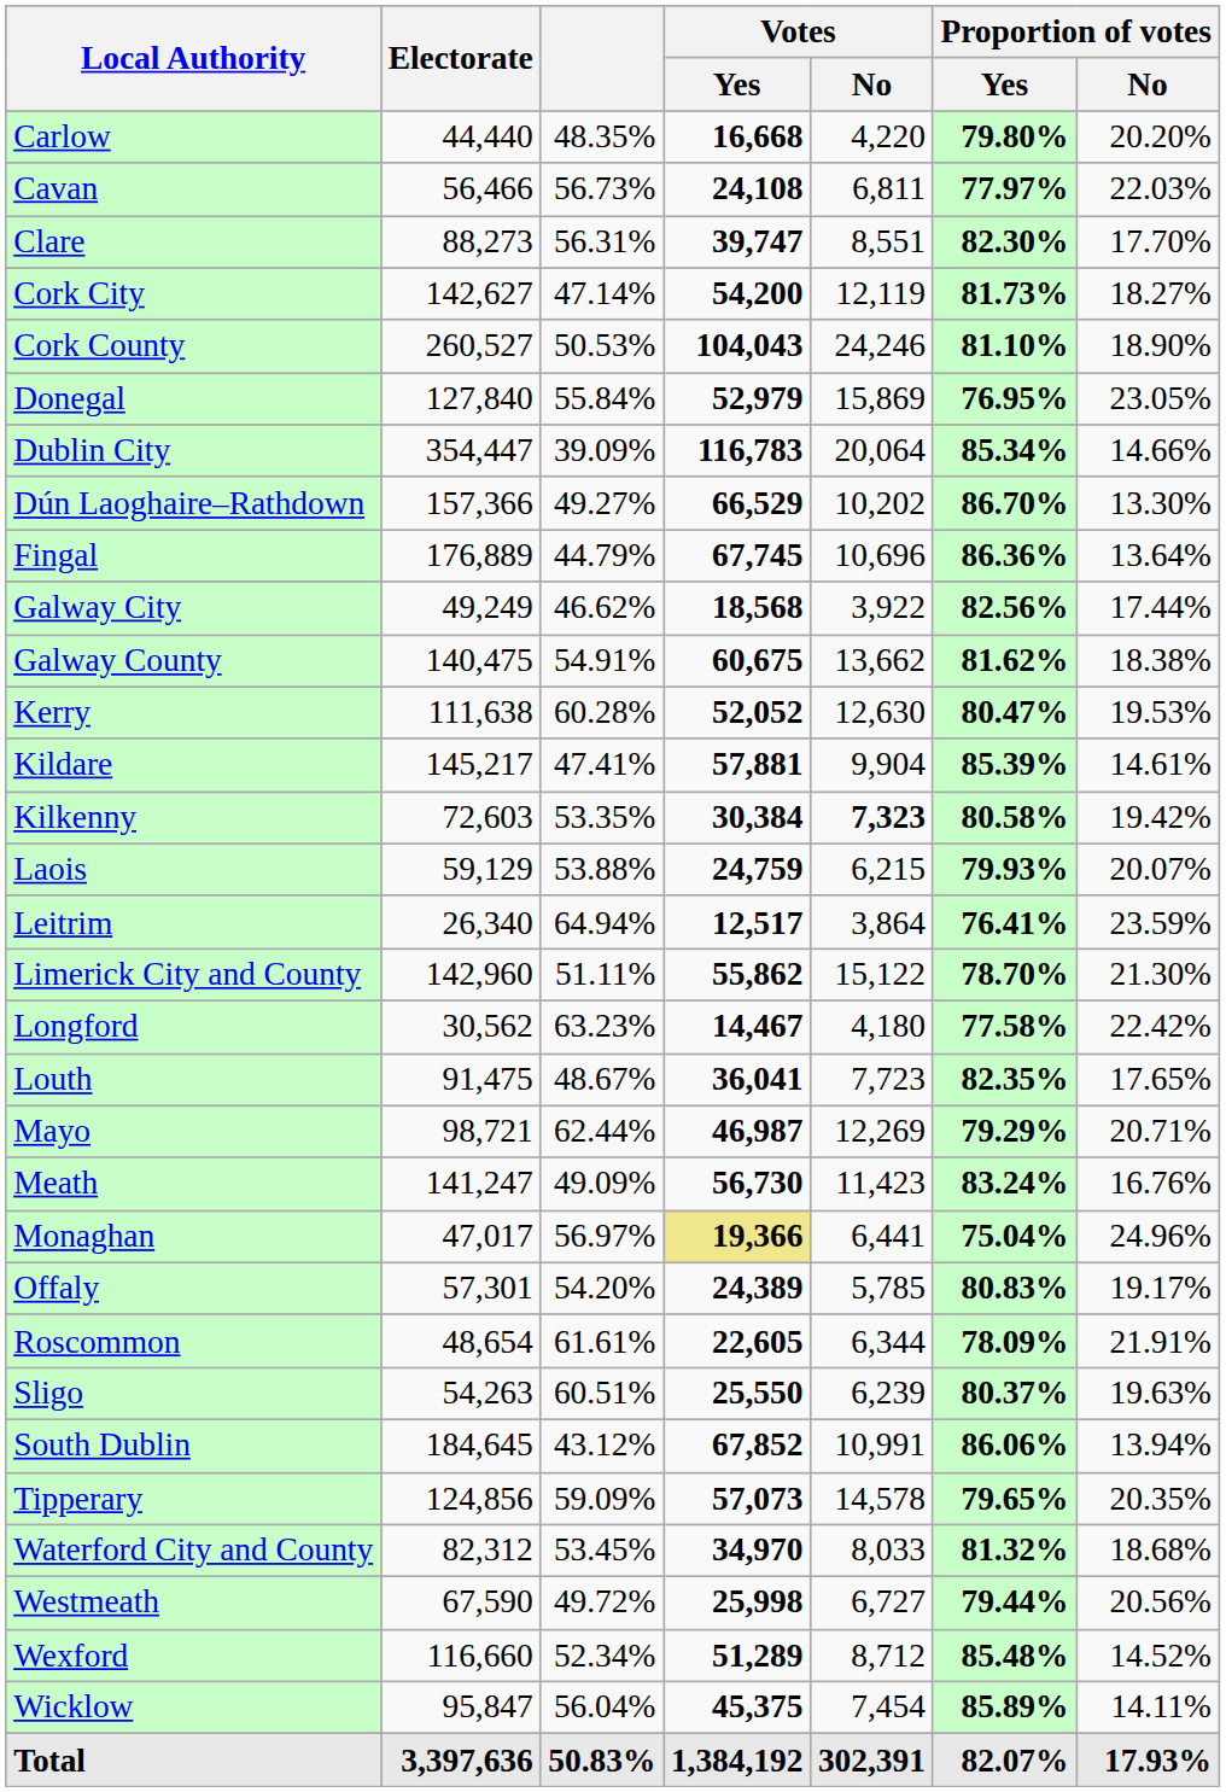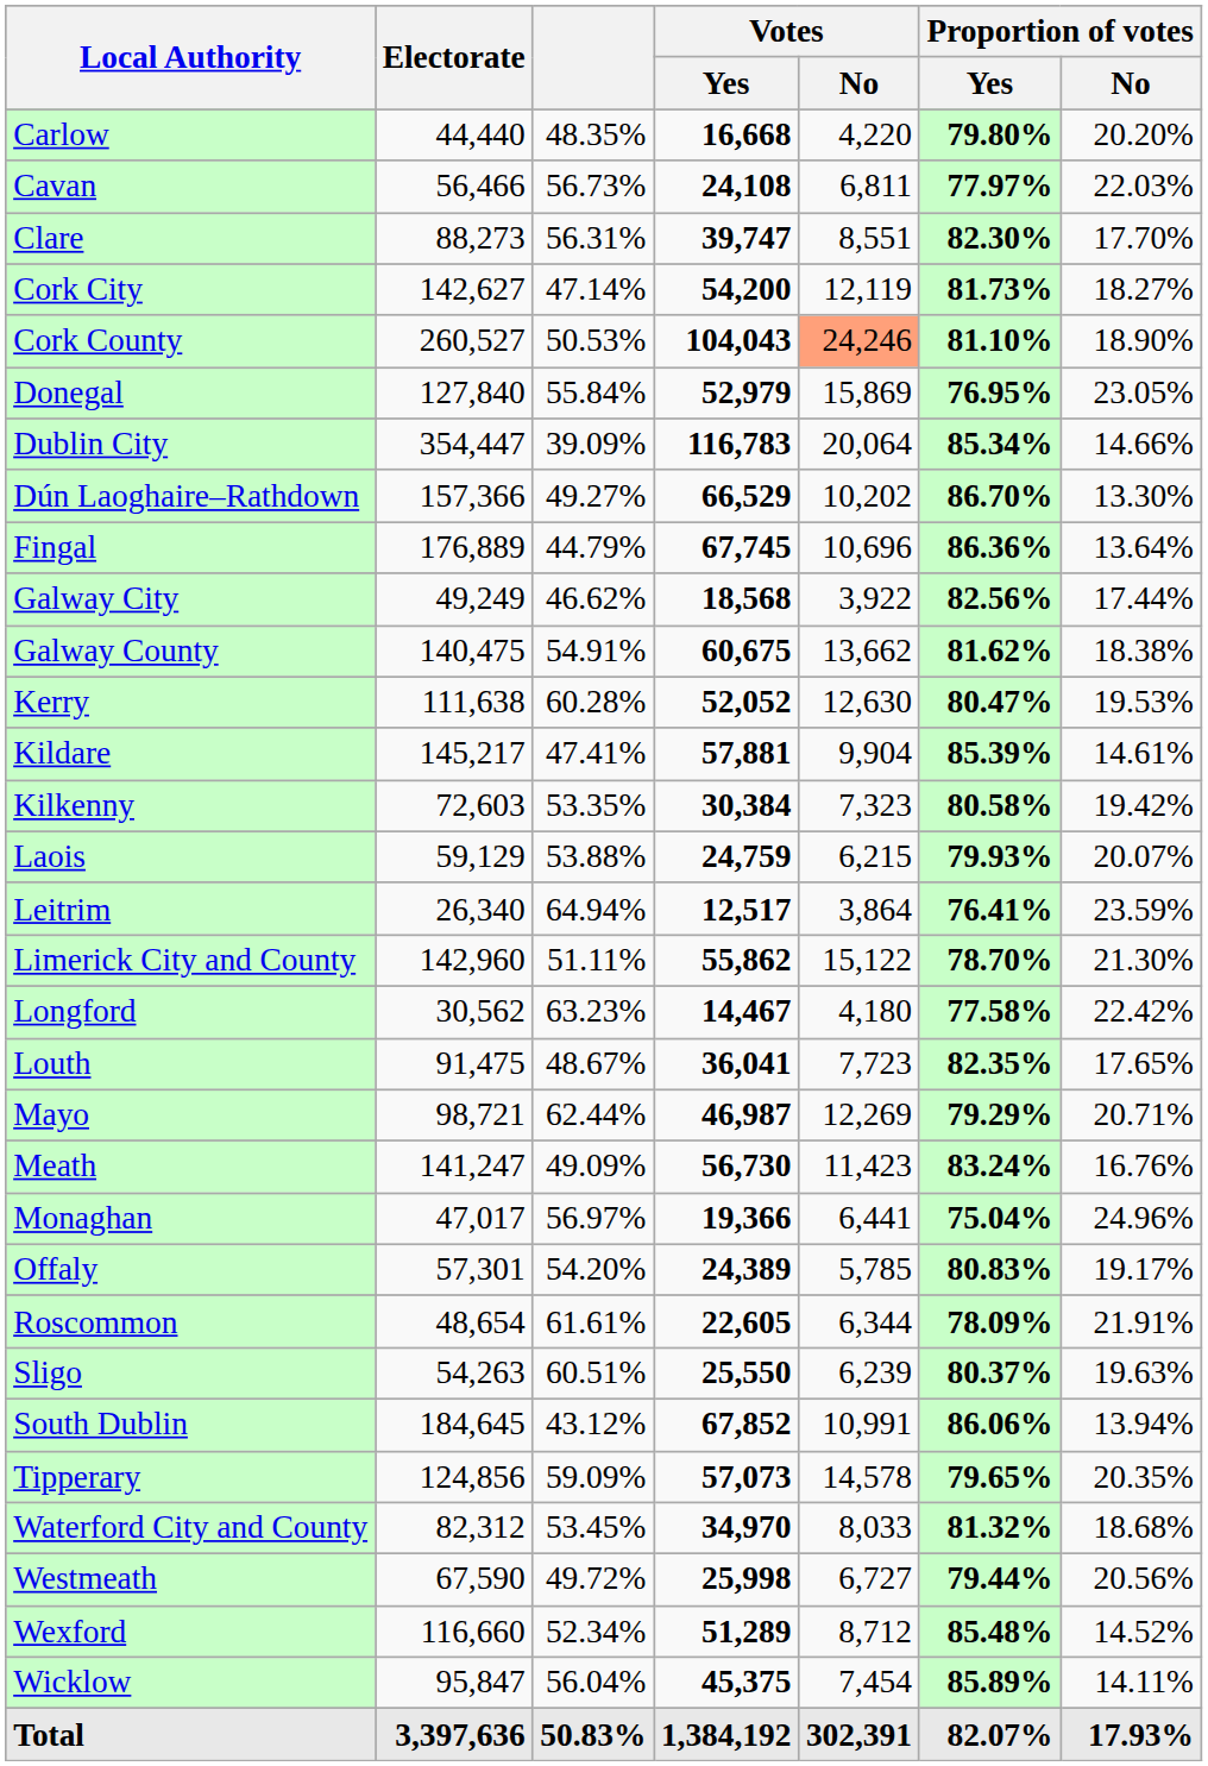Cork County | Votes / No: no background -> lightsalmon background
Kilkenny | Votes / No: bold -> normal
Monaghan | Votes / Yes: khaki background -> no background
